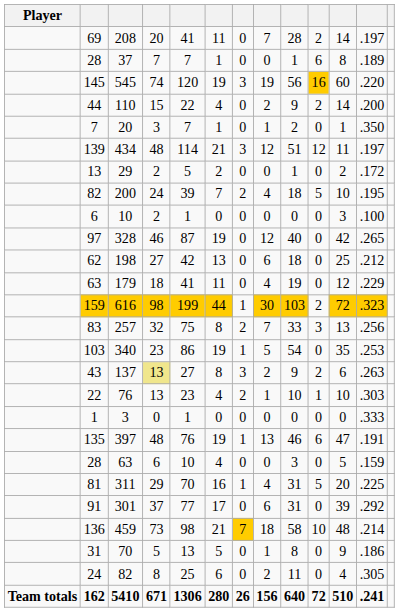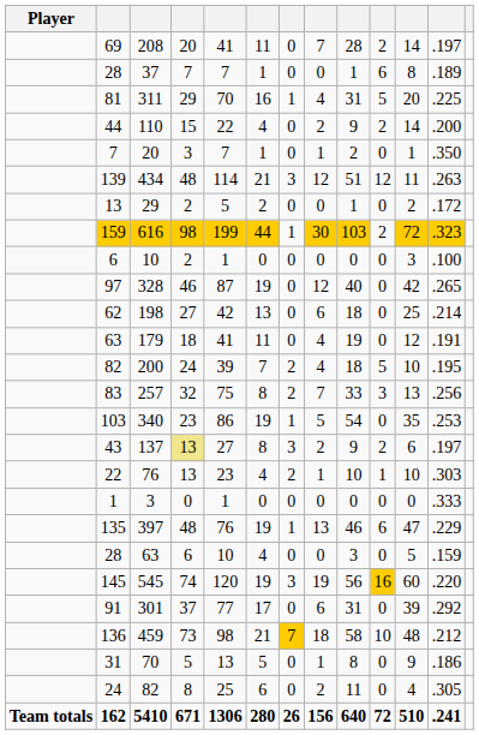rows swapped: 311 <-> 545
434 | column 12: .197 -> .263
rows swapped: 616 <-> 200
198 | column 12: .212 -> .214
179 | column 12: .229 -> .191
137 | column 12: .263 -> .197
397 | column 12: .191 -> .229
459 | column 12: .214 -> .212
